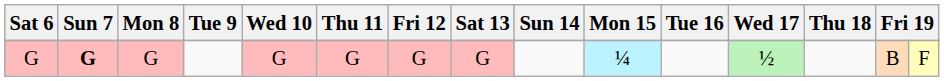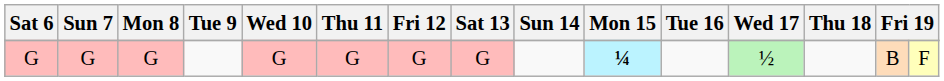row 2 | Sun 7: bold -> normal
row 2 | Mon 15: normal -> bold
